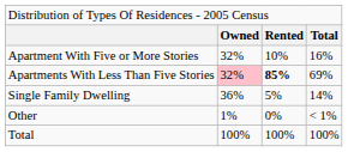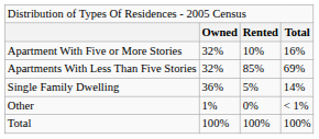Apartments With Less Than Five Stories | column 2: pink background -> no background
Apartments With Less Than Five Stories | column 3: bold -> normal
